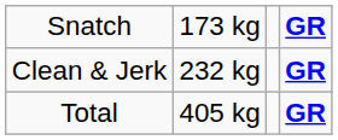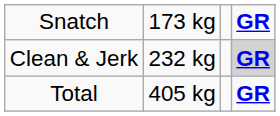Clean & Jerk | column 4: no background -> lightgrey background
